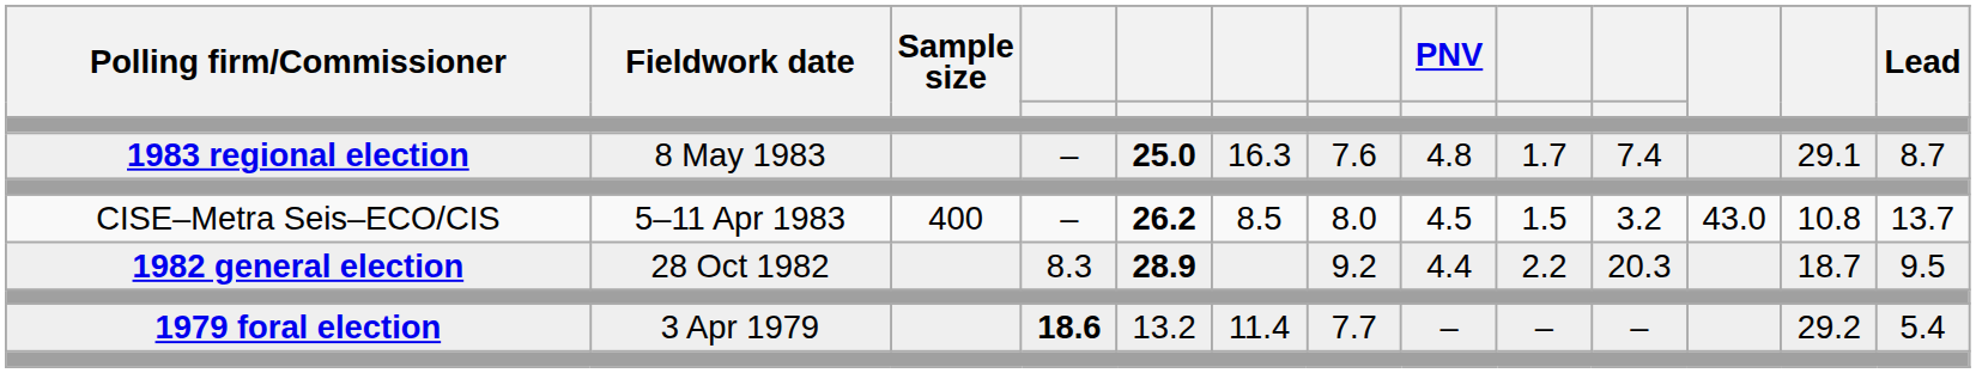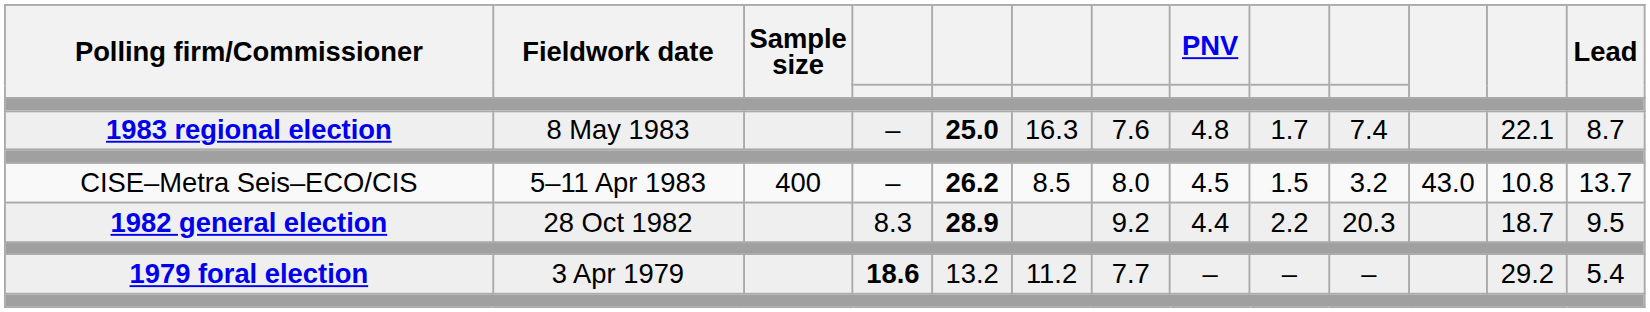1983 regional election | column 12: 29.1 -> 22.1
1979 foral election | column 6: 11.4 -> 11.2
